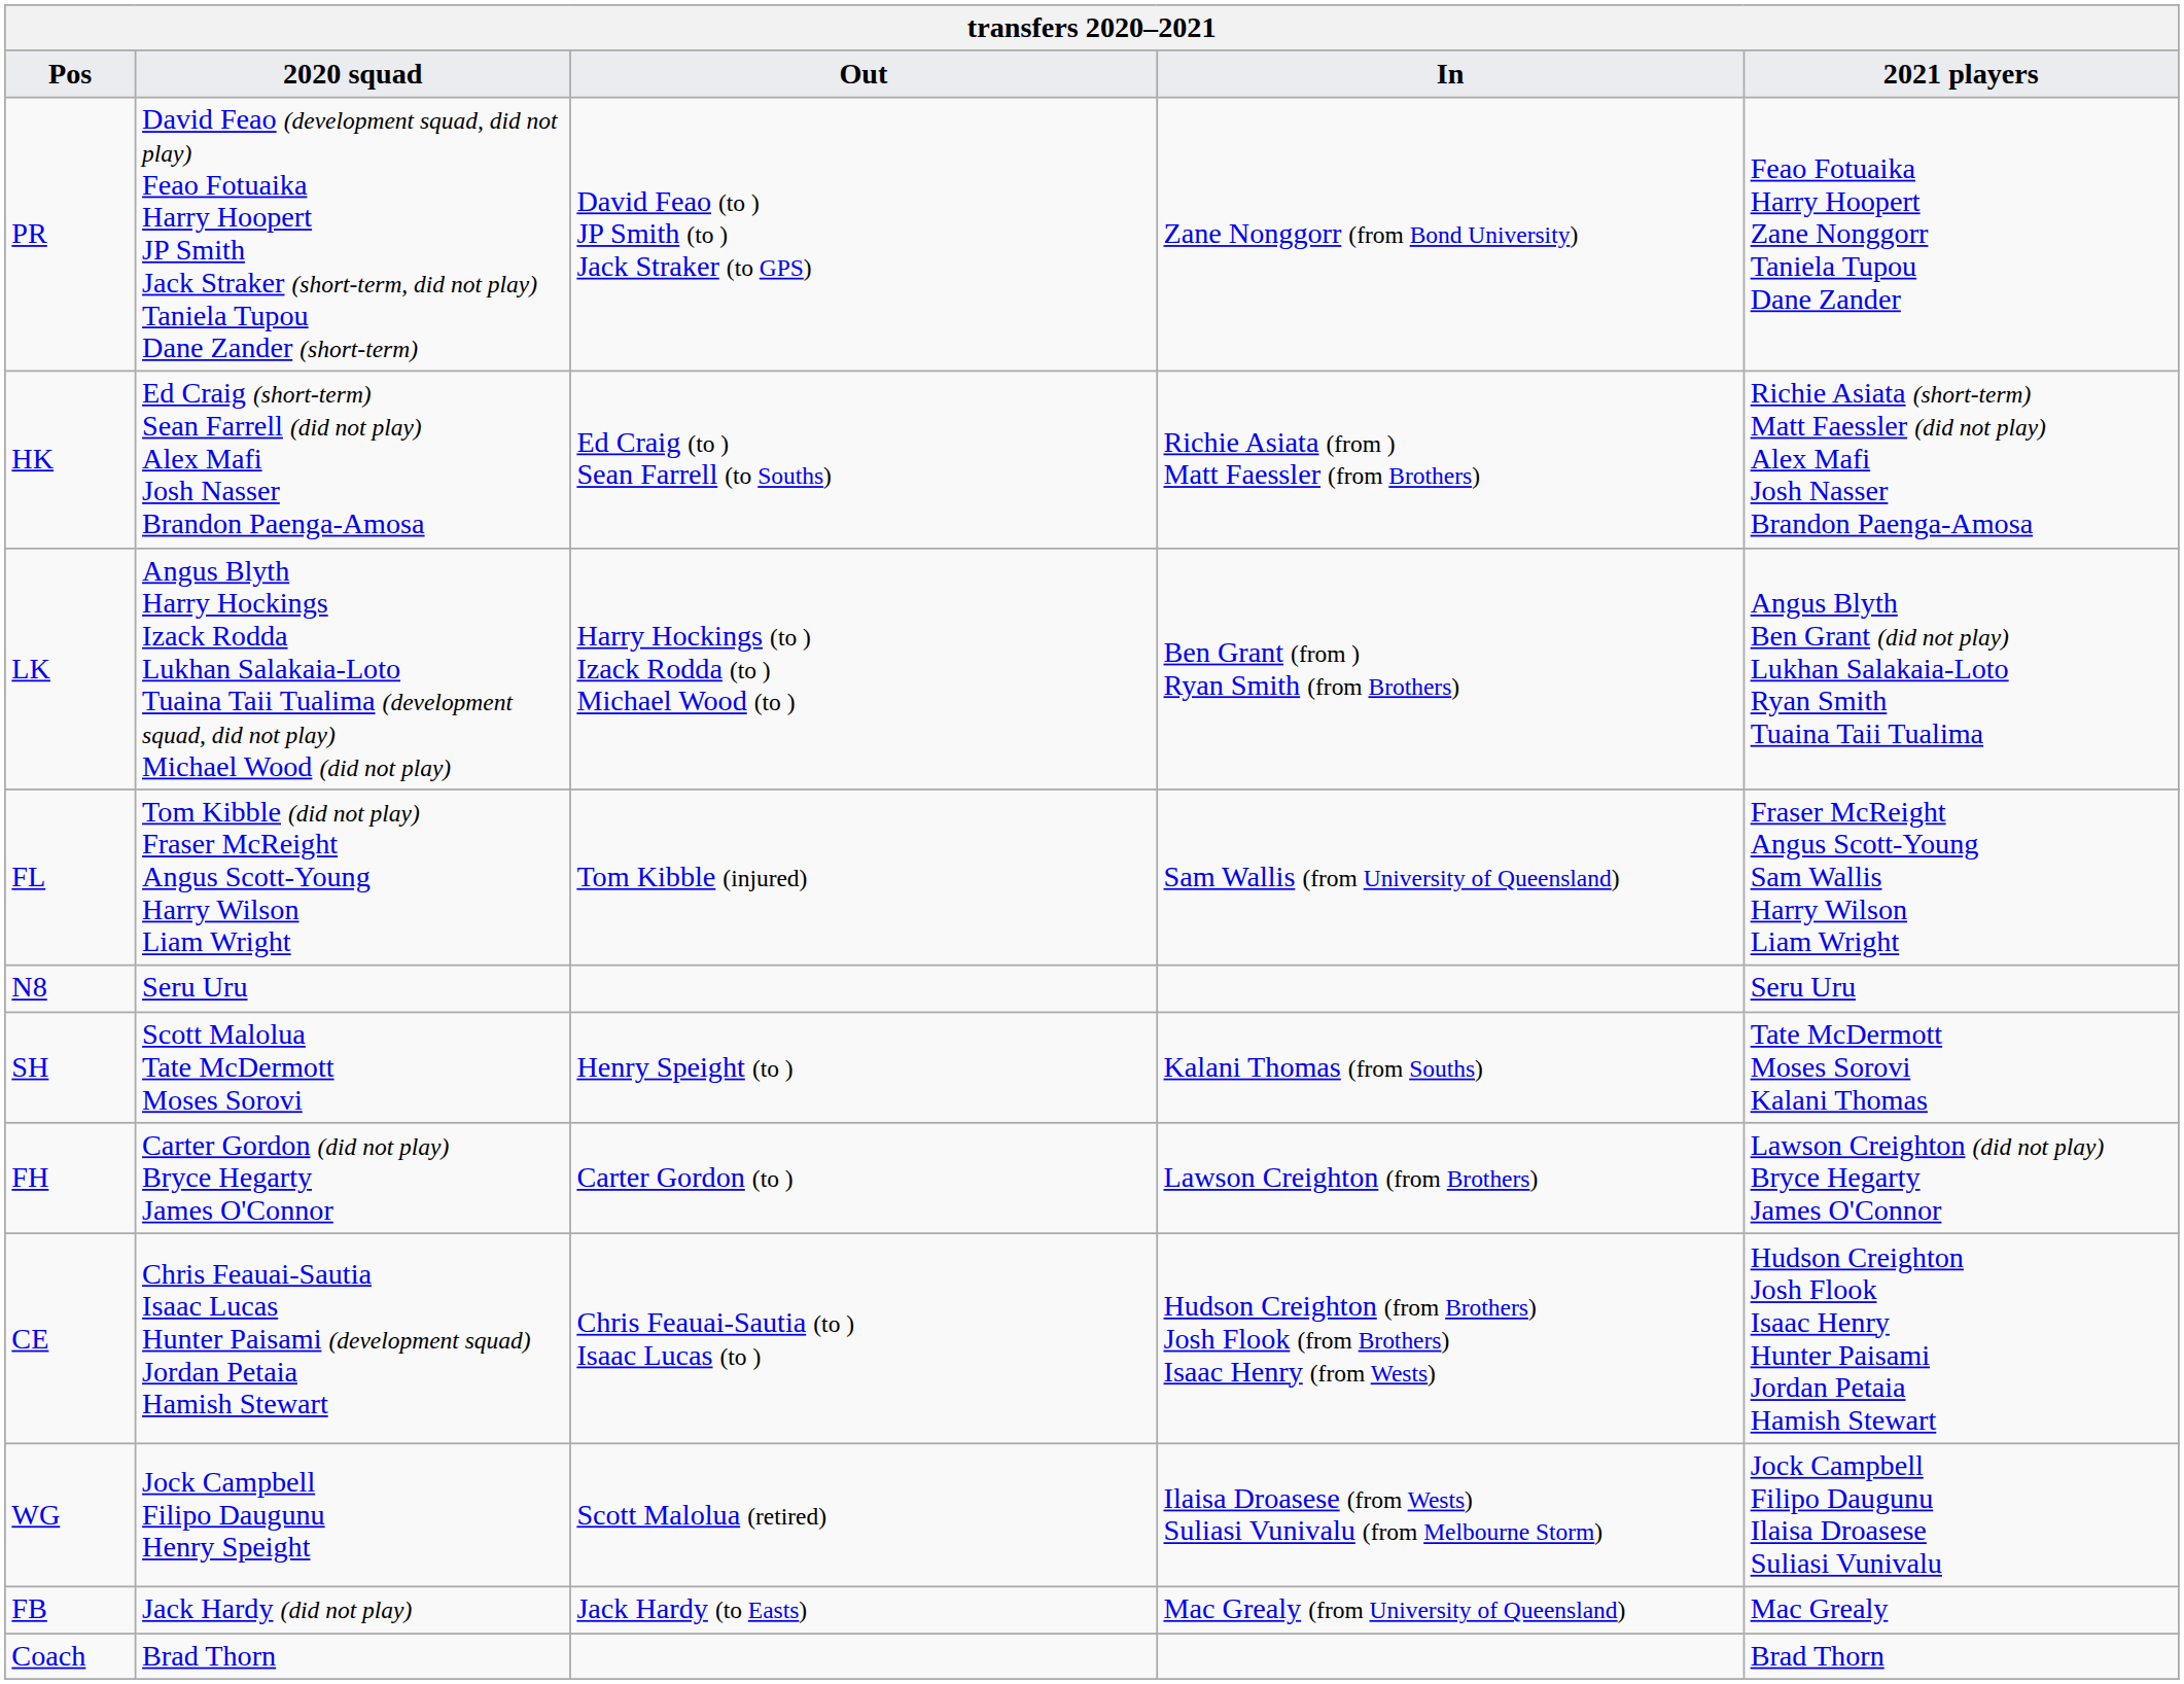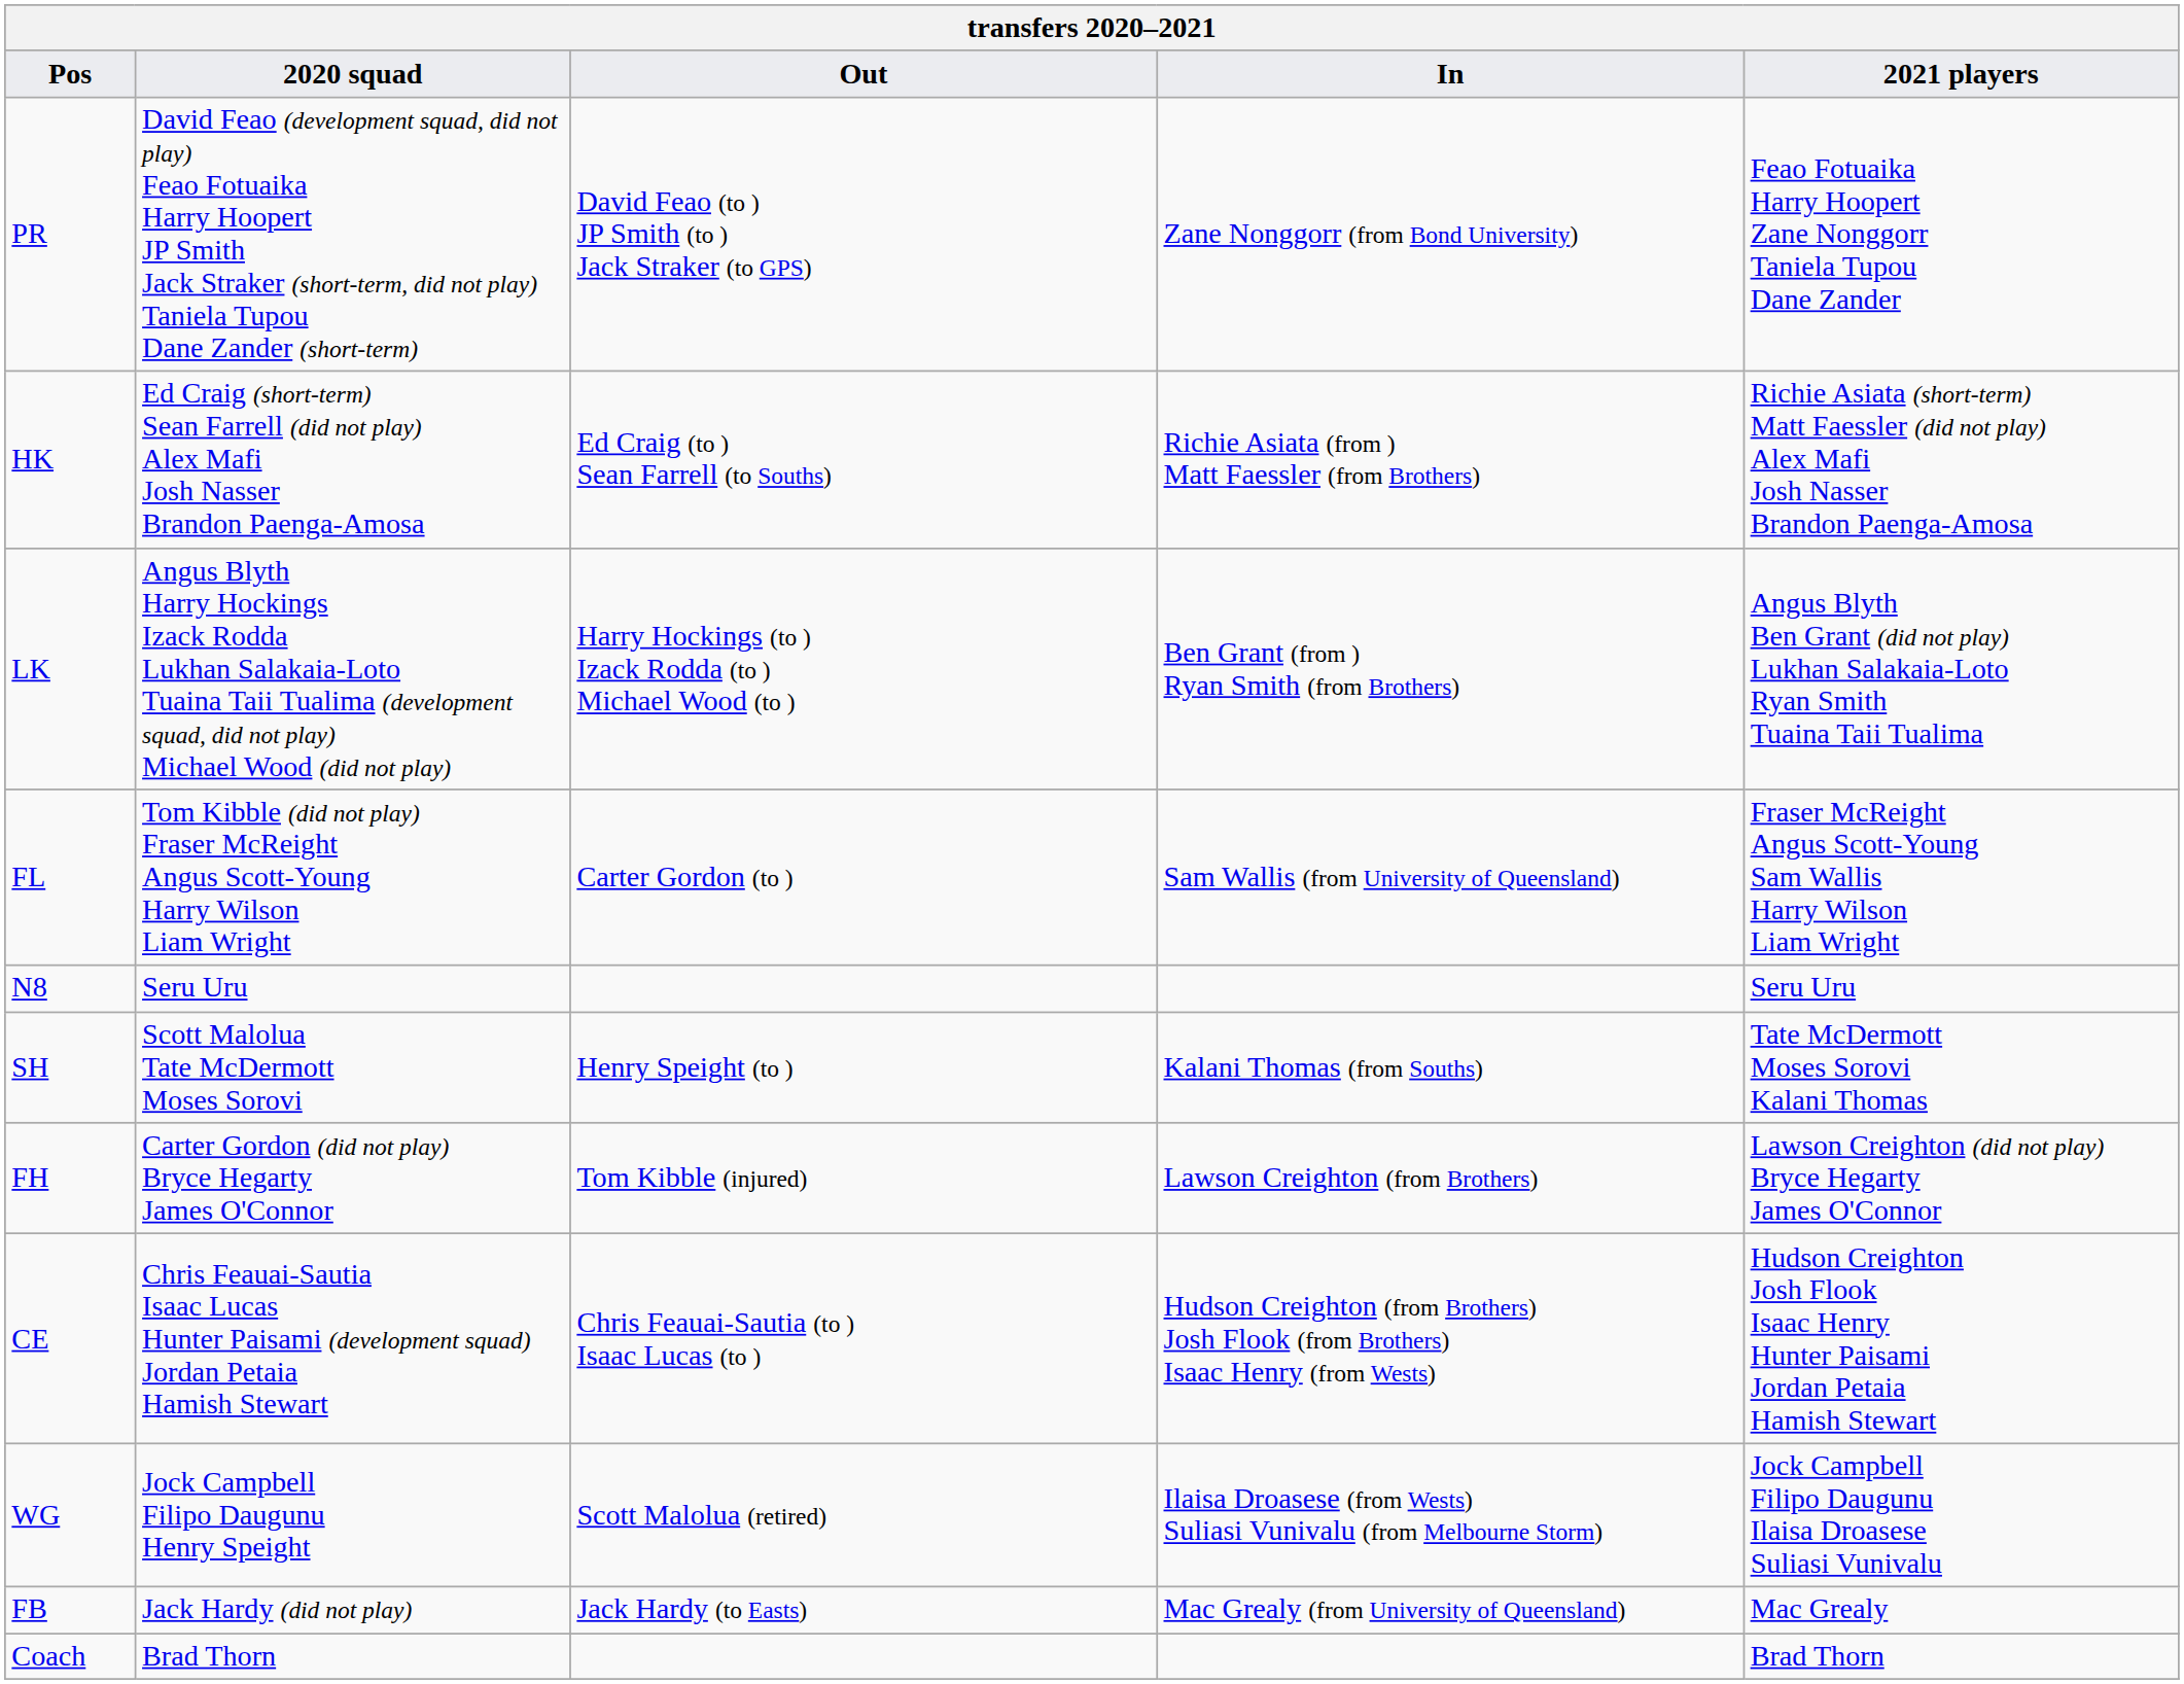FL | Out: Tom Kibble (injured) -> Carter Gordon (to )
FH | Out: Carter Gordon (to ) -> Tom Kibble (injured)
